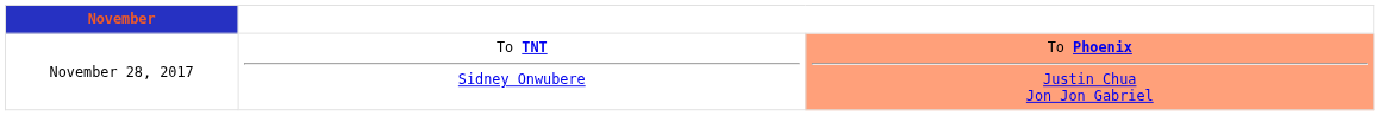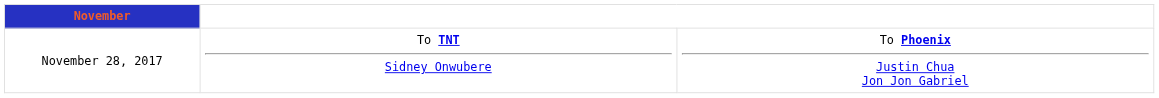November 28, 2017 | column 3: lightsalmon background -> no background
